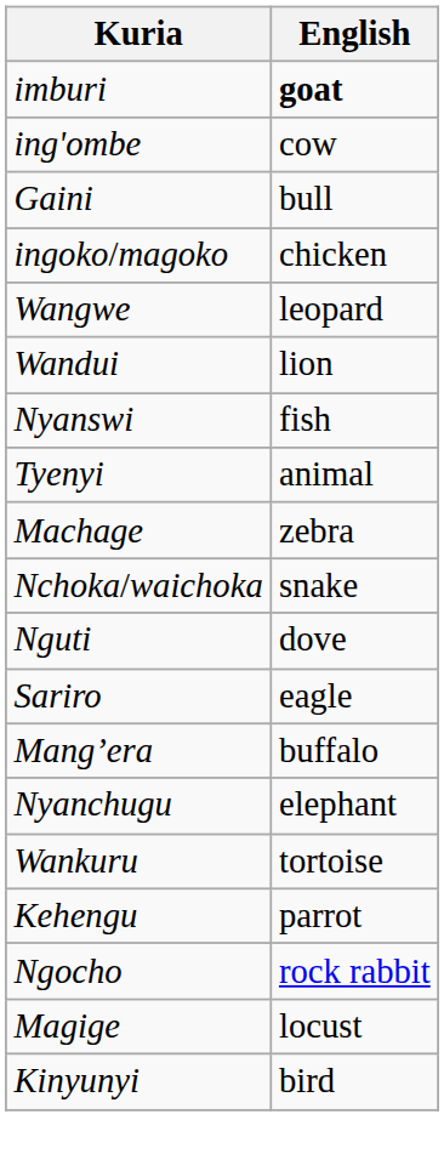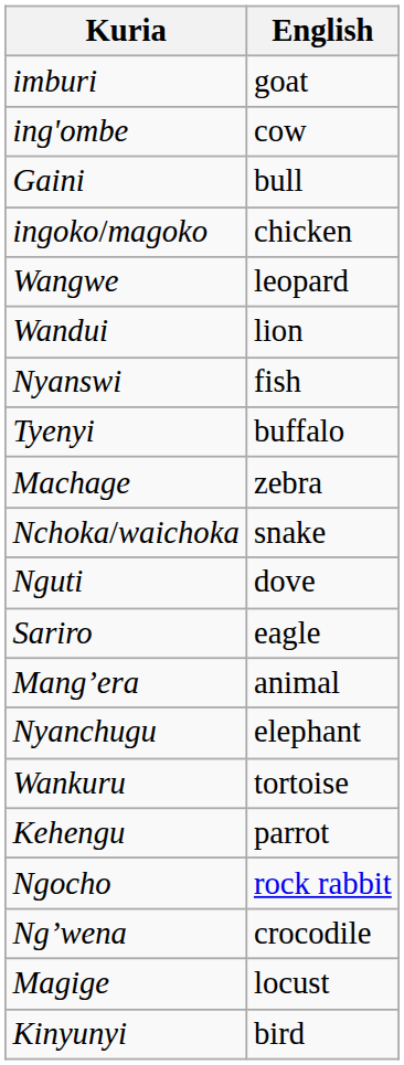imburi | English: bold -> normal
Tyenyi | English: animal -> buffalo
Mang’era | English: buffalo -> animal
+ row: Ng’wena | crocodile
